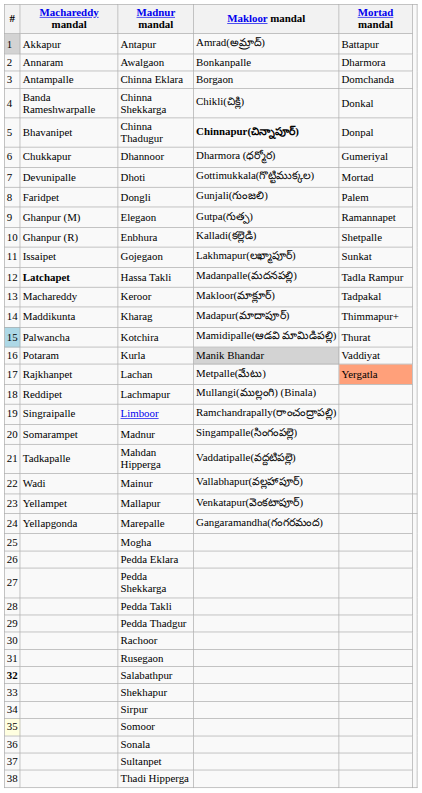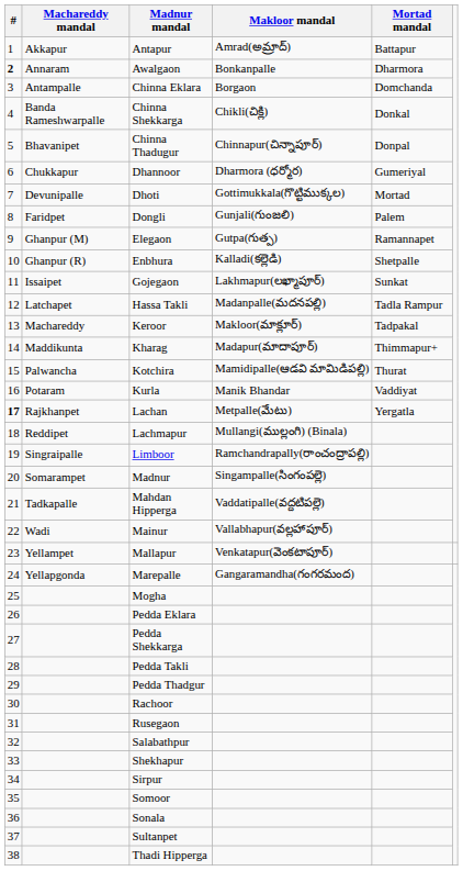Antapur | #: lightgrey background -> no background
Awalgaon | #: normal -> bold
Chinna Thadugur | Makloor mandal: bold -> normal
Hassa Takli | Machareddy mandal: bold -> normal
Kotchira | #: lightblue background -> no background
Kurla | Makloor mandal: lightgrey background -> no background
Lachan | #: normal -> bold
Lachan | Mortad mandal: lightsalmon background -> no background
Salabathpur | #: bold -> normal
Somoor | #: lightyellow background -> no background
